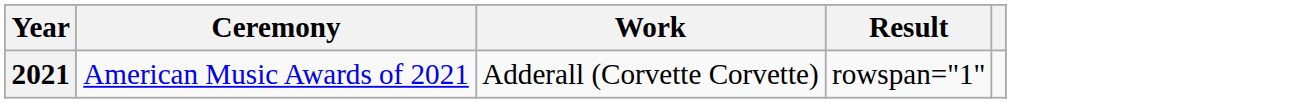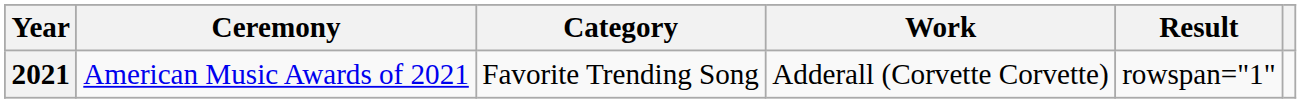+ column: Category | Favorite Trending Song
